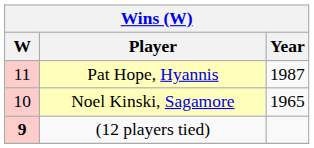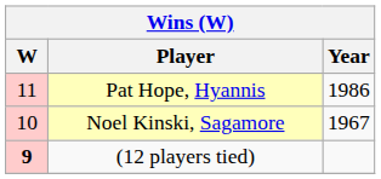Pat Hope, Hyannis | Year: 1987 -> 1986
Noel Kinski, Sagamore | Year: 1965 -> 1967
